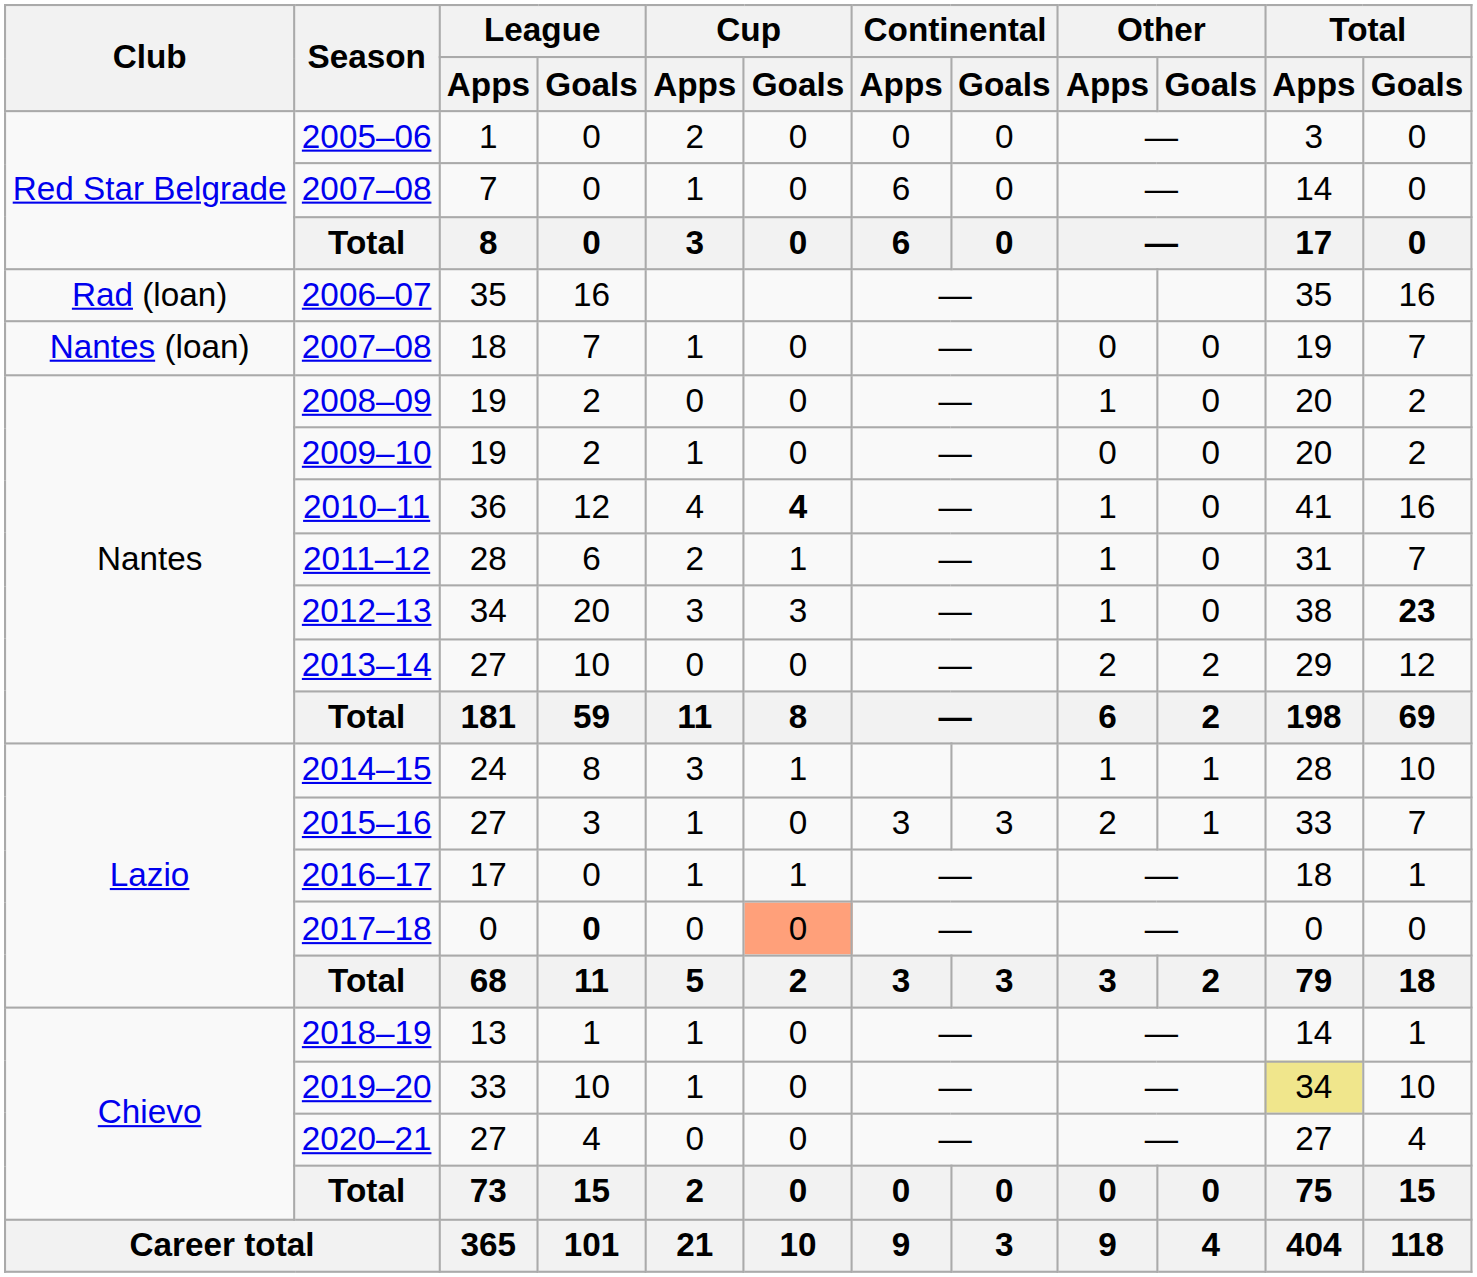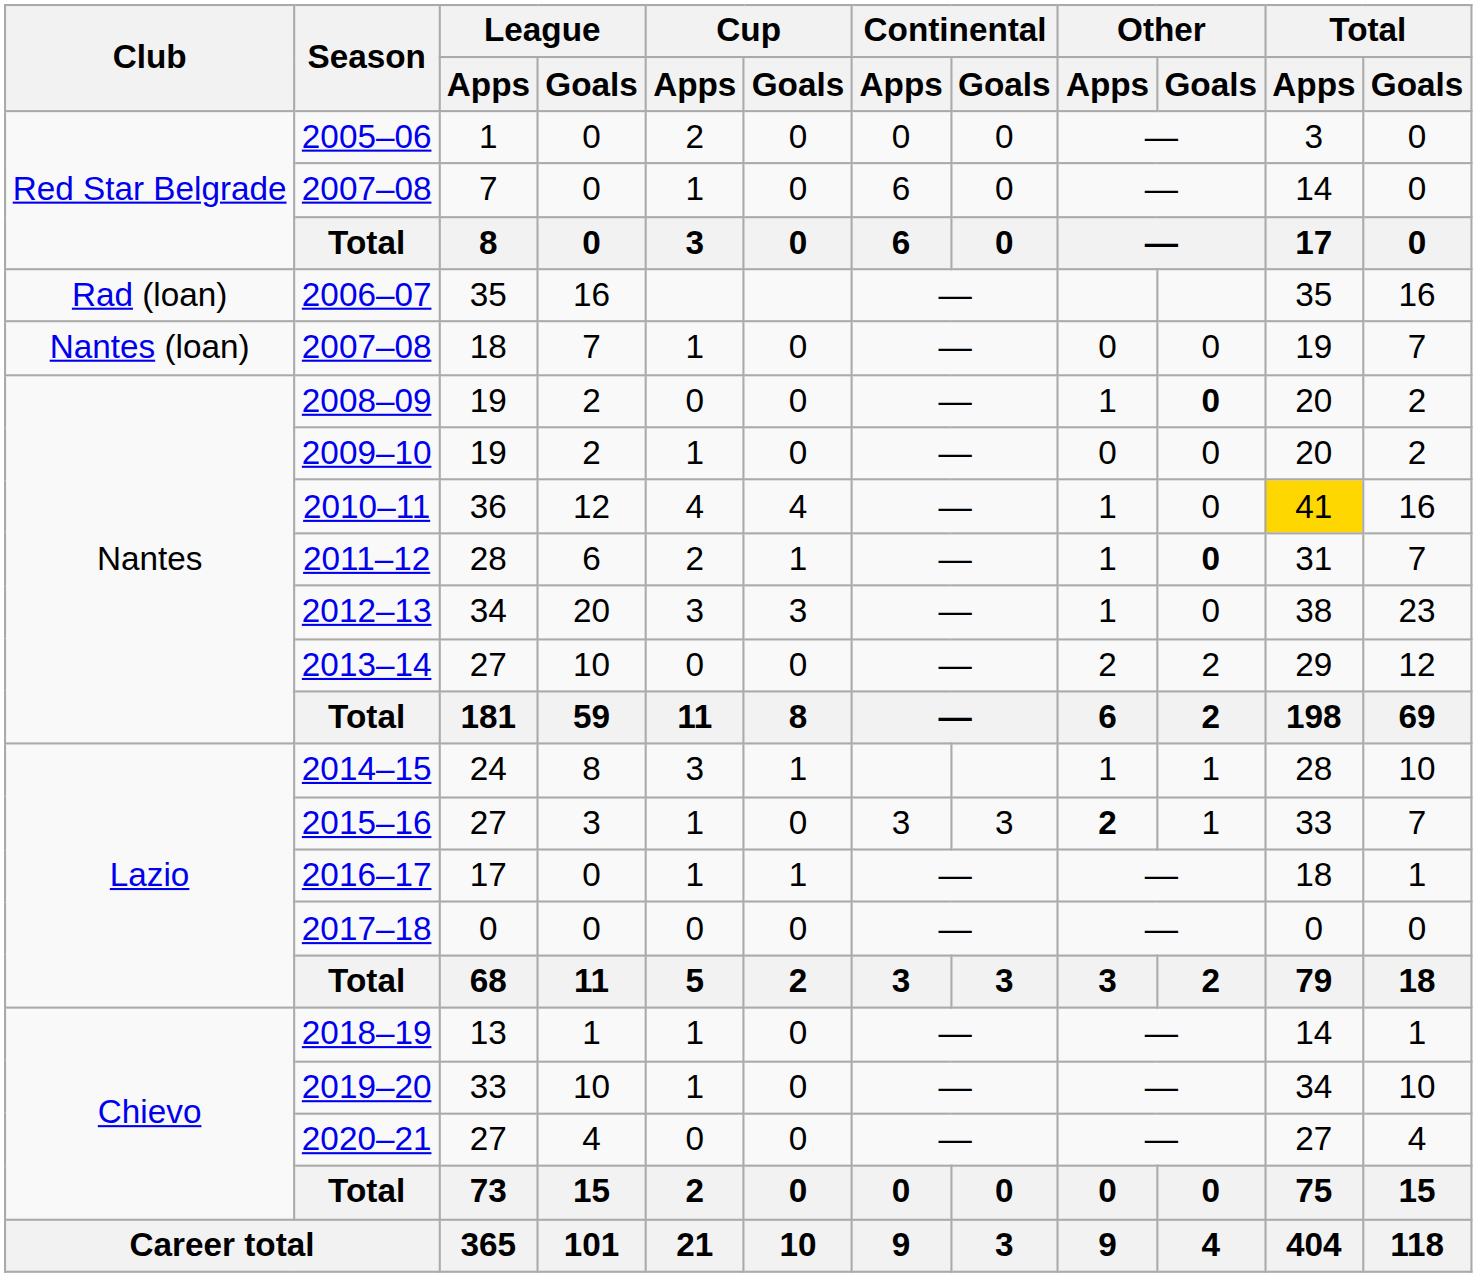2008–09 | Other / Goals: normal -> bold
2010–11 | Cup / Goals: bold -> normal
2010–11 | Total / Apps: no background -> gold background
2011–12 | Other / Goals: normal -> bold
2012–13 | Total / Goals: bold -> normal
2015–16 | Other / Apps: normal -> bold
2017–18 | League / Goals: bold -> normal
2017–18 | Cup / Goals: lightsalmon background -> no background
2019–20 | Total / Apps: khaki background -> no background
